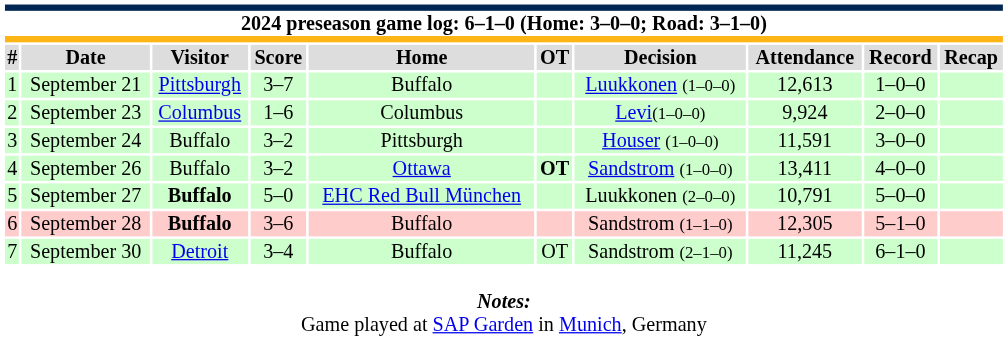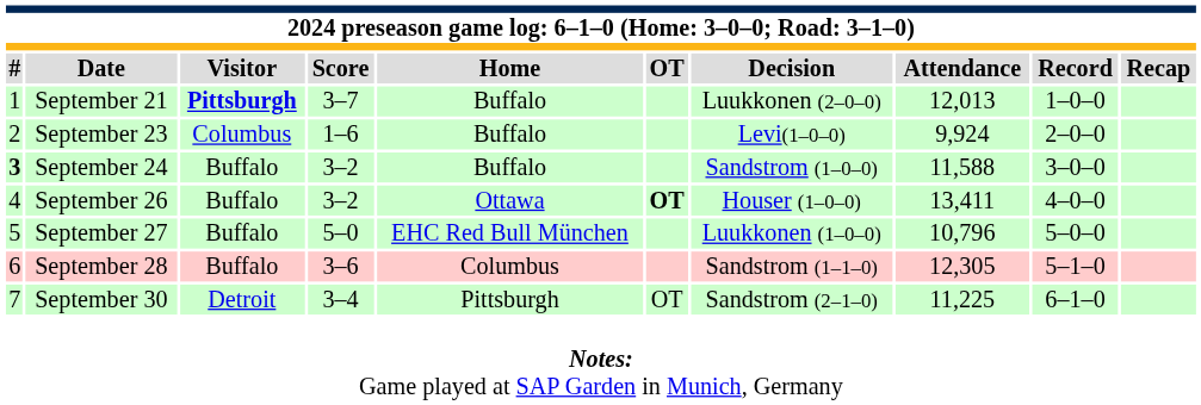September 21 | Visitor: normal -> bold
September 21 | Decision: Luukkonen (1–0–0) -> Luukkonen (2–0–0)
September 21 | Attendance: 12,613 -> 12,013
September 23 | Home: Columbus -> Buffalo
September 24 | #: normal -> bold
September 24 | Home: Pittsburgh -> Buffalo
September 24 | Decision: Houser (1–0–0) -> Sandstrom (1–0–0)
September 24 | Attendance: 11,591 -> 11,588
September 26 | Decision: Sandstrom (1–0–0) -> Houser (1–0–0)
September 27 | Visitor: bold -> normal
September 27 | Decision: Luukkonen (2–0–0) -> Luukkonen (1–0–0)
September 27 | Attendance: 10,791 -> 10,796
September 28 | Visitor: bold -> normal
September 28 | Home: Buffalo -> Columbus
September 30 | Home: Buffalo -> Pittsburgh
September 30 | Attendance: 11,245 -> 11,225
